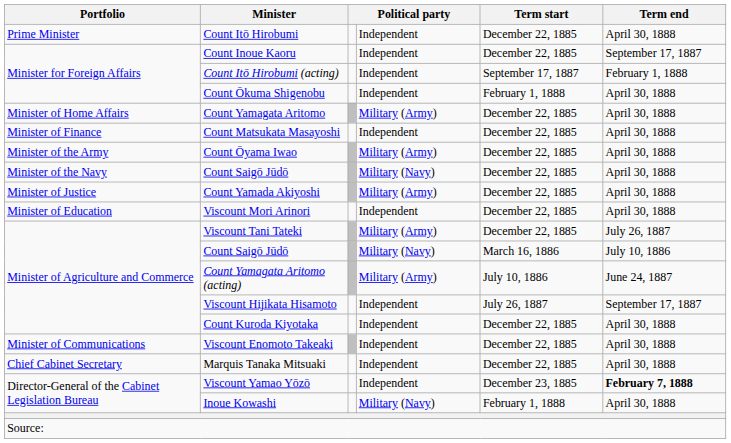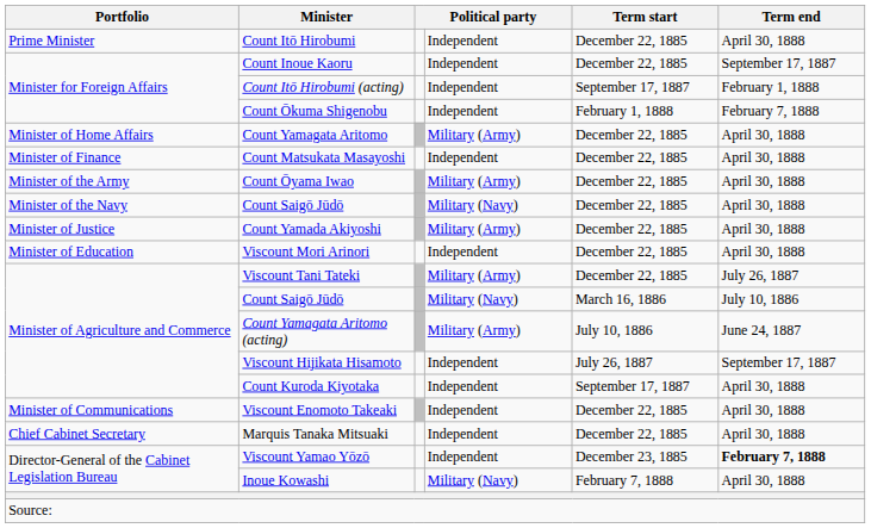Count Ōkuma Shigenobu | Term end: April 30, 1888 -> February 7, 1888
Count Kuroda Kiyotaka | Term start: December 22, 1885 -> September 17, 1887
Inoue Kowashi | Term start: February 1, 1888 -> February 7, 1888
